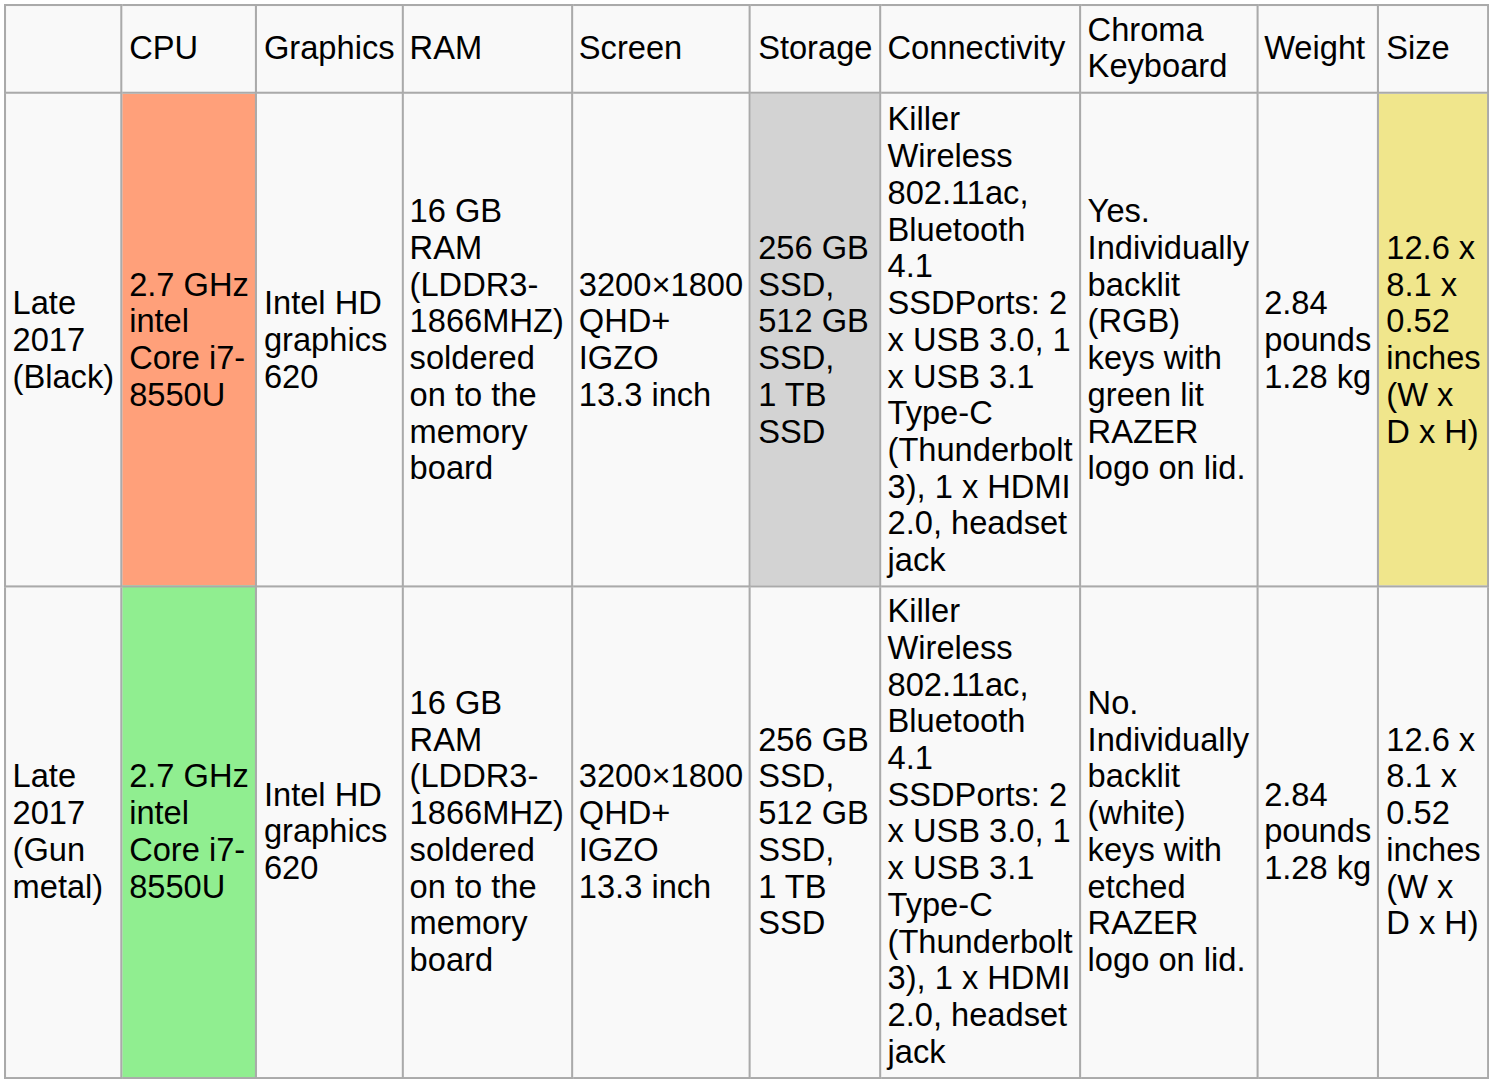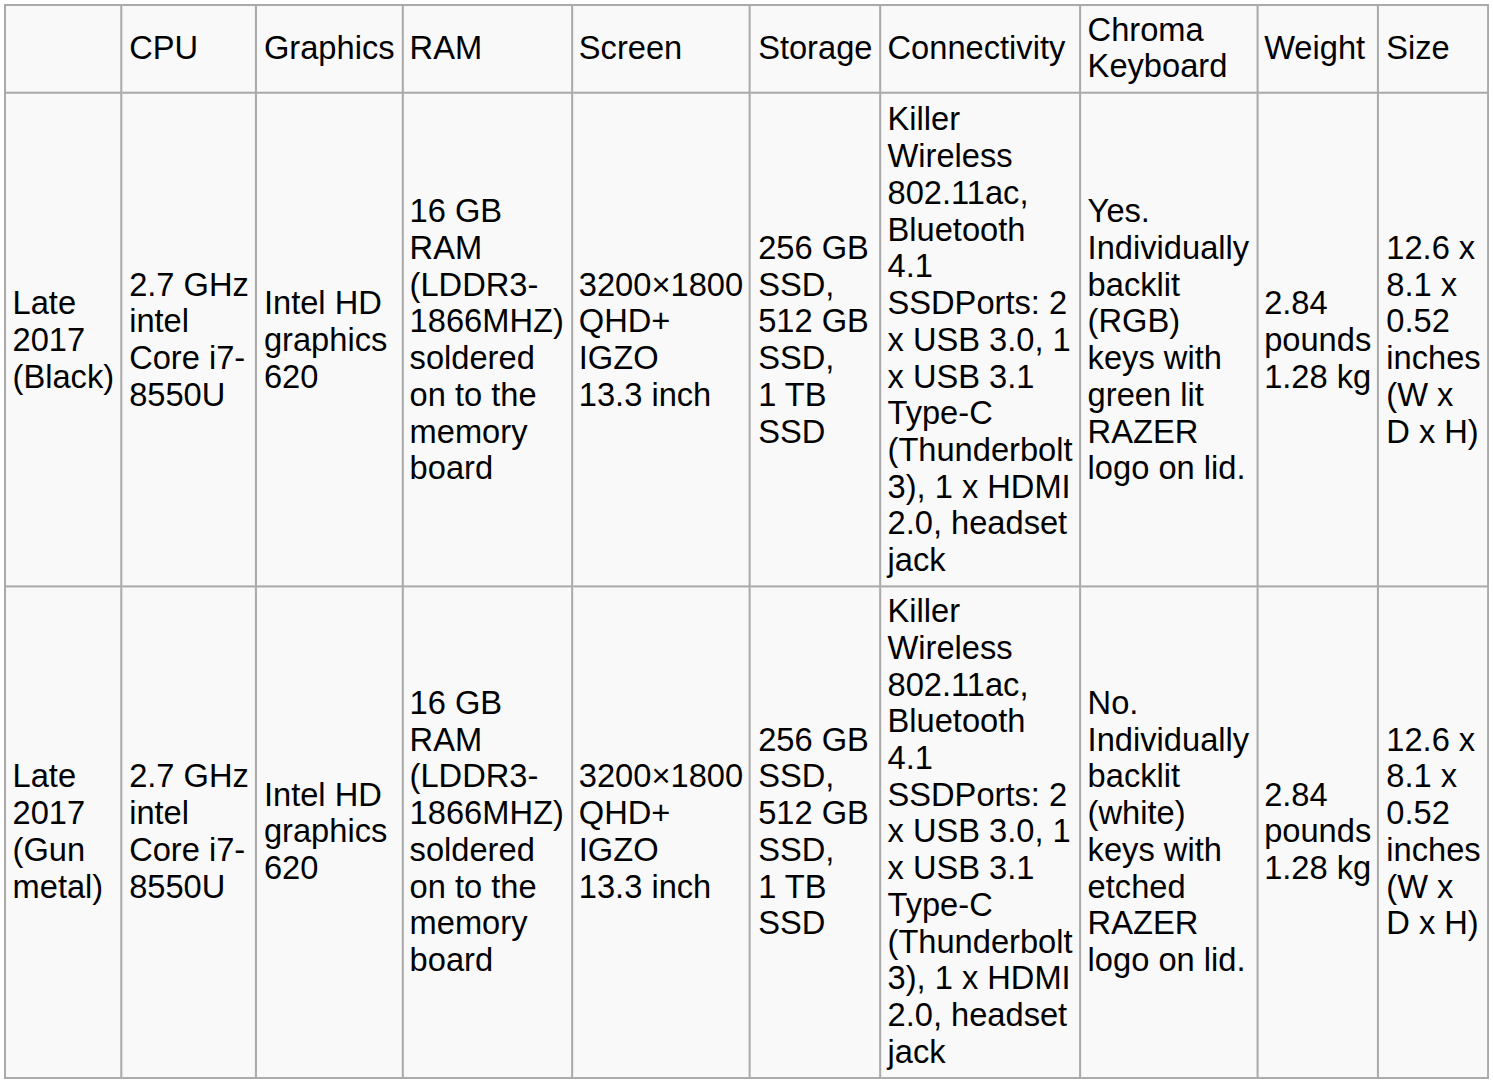Late 2017 (Black) | column 2: lightsalmon background -> no background
Late 2017 (Black) | column 6: lightgrey background -> no background
Late 2017 (Black) | column 10: khaki background -> no background
Late 2017 (Gun metal) | column 2: lightgreen background -> no background
